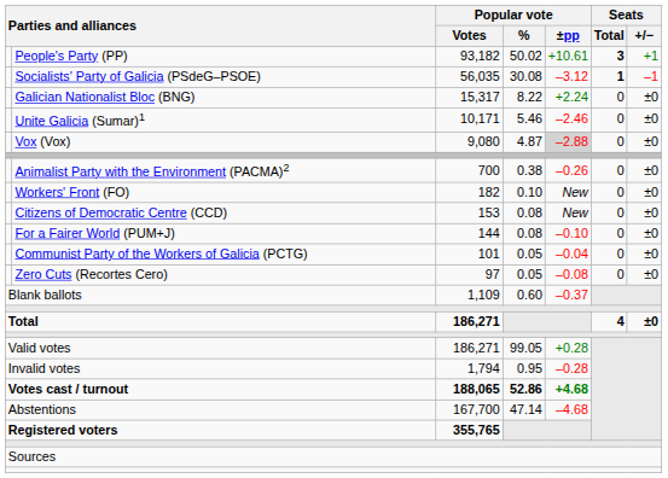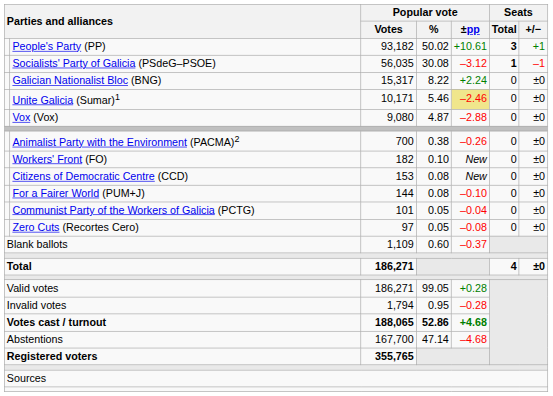Unite Galicia (Sumar)1 | Popular vote / ±pp: no background -> khaki background
Vox (Vox) | Popular vote / ±pp: lightgrey background -> no background
